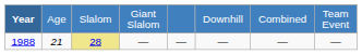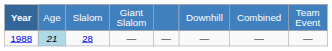1988 | column 2: no background -> lightblue background
1988 | column 3: khaki background -> no background
